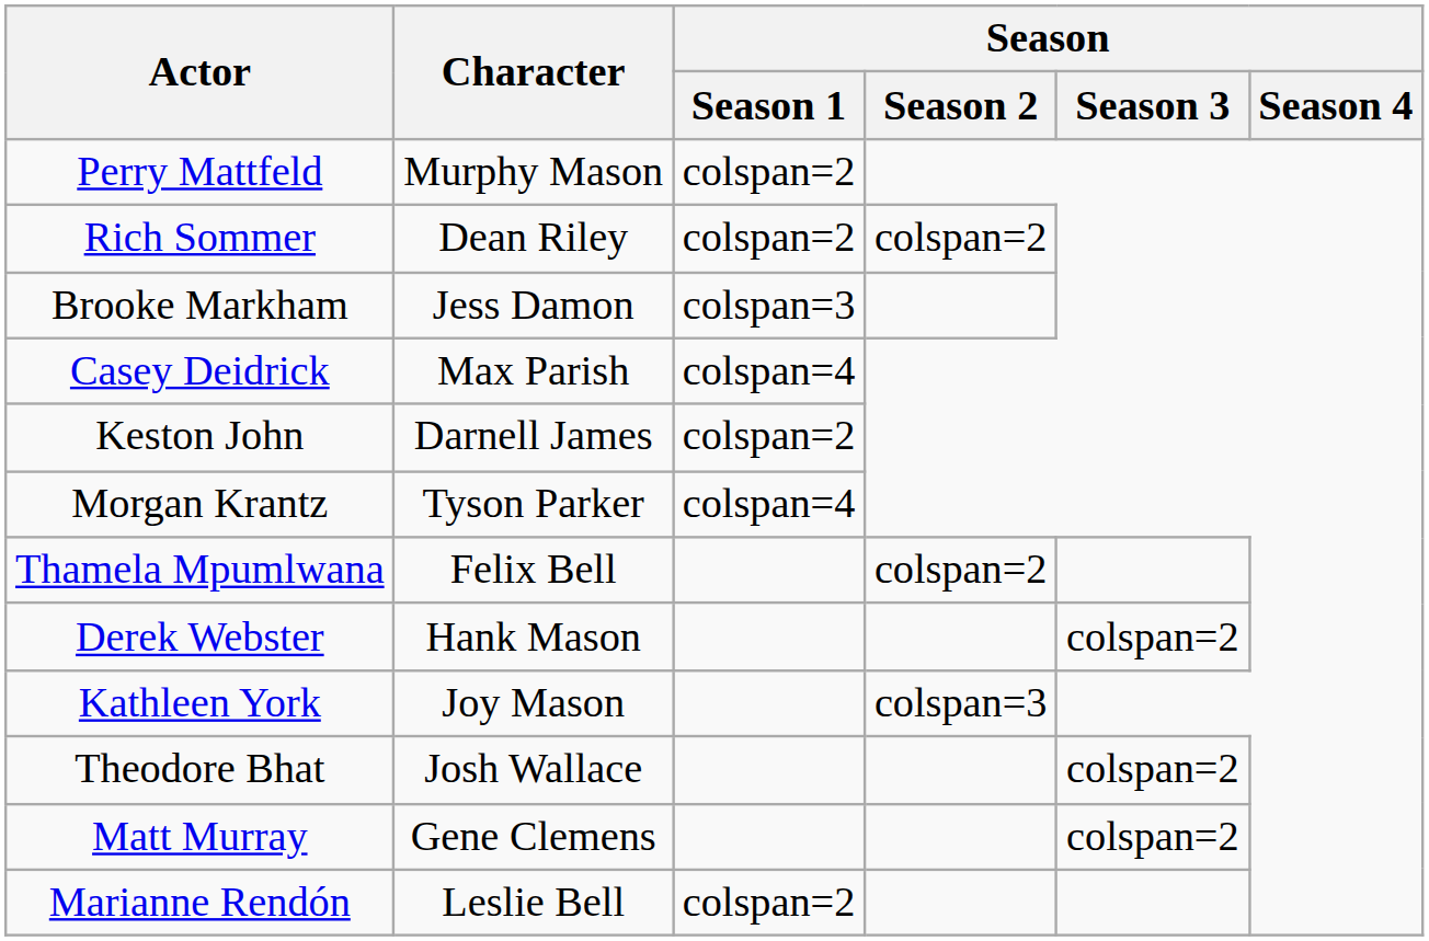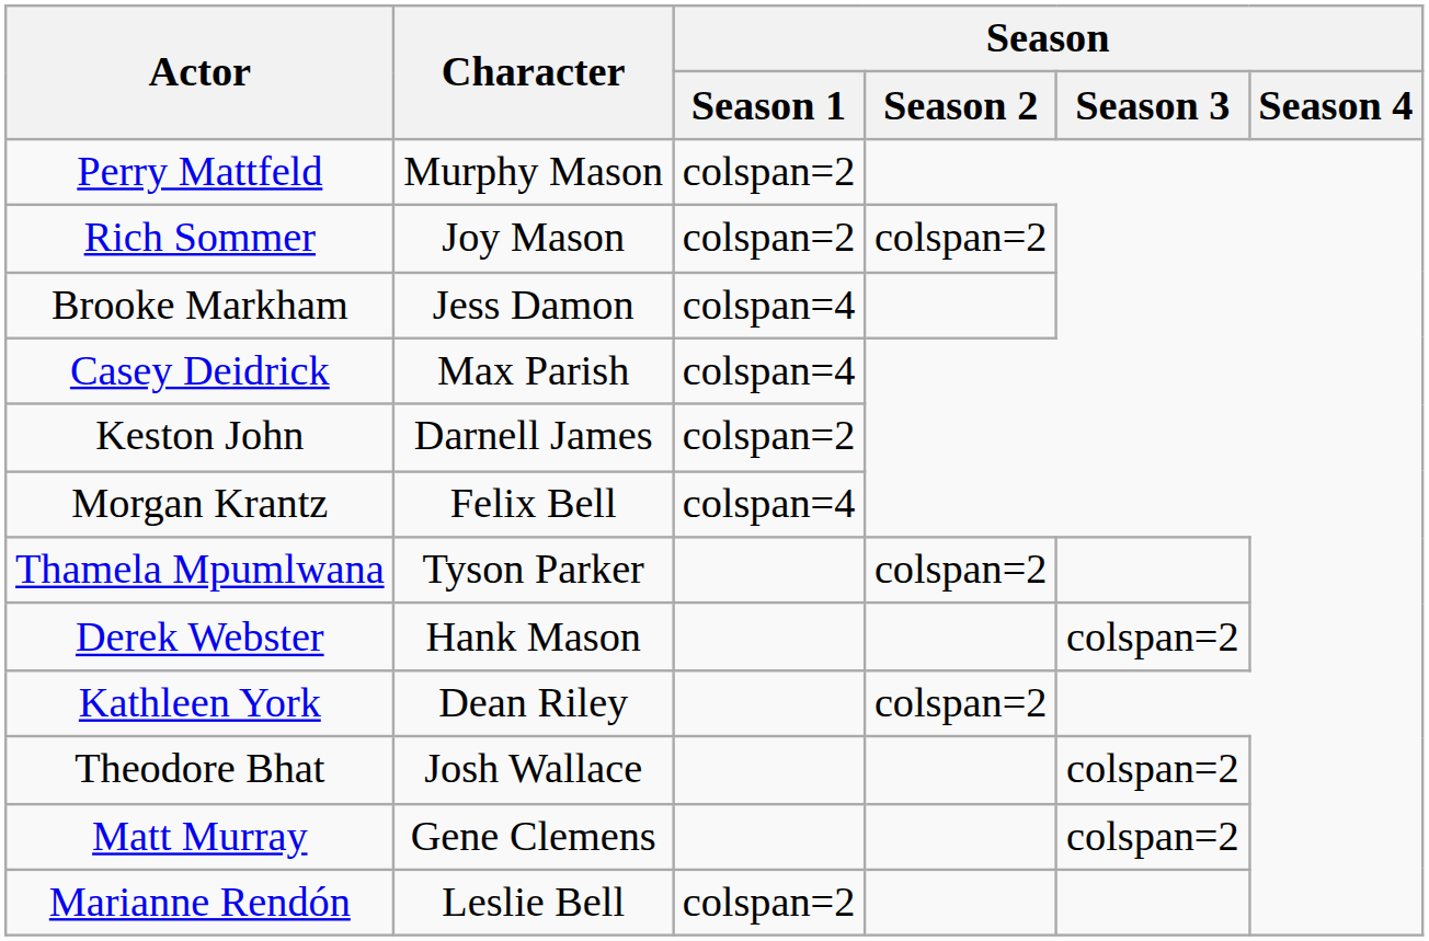Rich Sommer | Character: Dean Riley -> Joy Mason
Brooke Markham | Season / Season 1: colspan=3 -> colspan=4
Morgan Krantz | Character: Tyson Parker -> Felix Bell
Thamela Mpumlwana | Character: Felix Bell -> Tyson Parker
Kathleen York | Character: Joy Mason -> Dean Riley
Kathleen York | Season / Season 2: colspan=3 -> colspan=2
